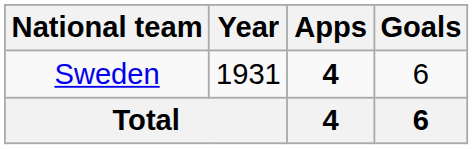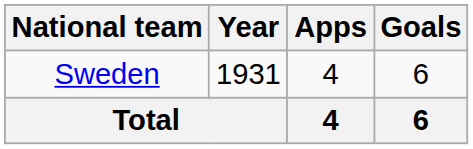Sweden | Apps: bold -> normal
